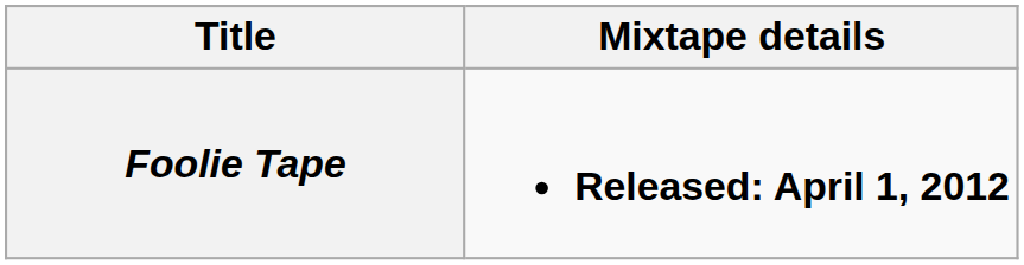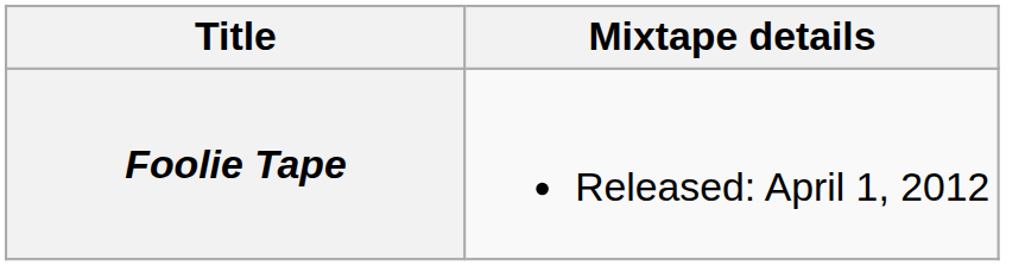Foolie Tape | Mixtape details: bold -> normal
